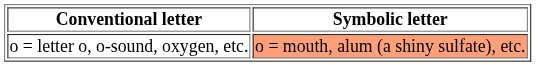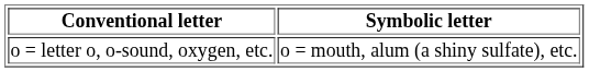o = letter o, o-sound, oxygen, etc. | column 2: lightsalmon background -> no background
